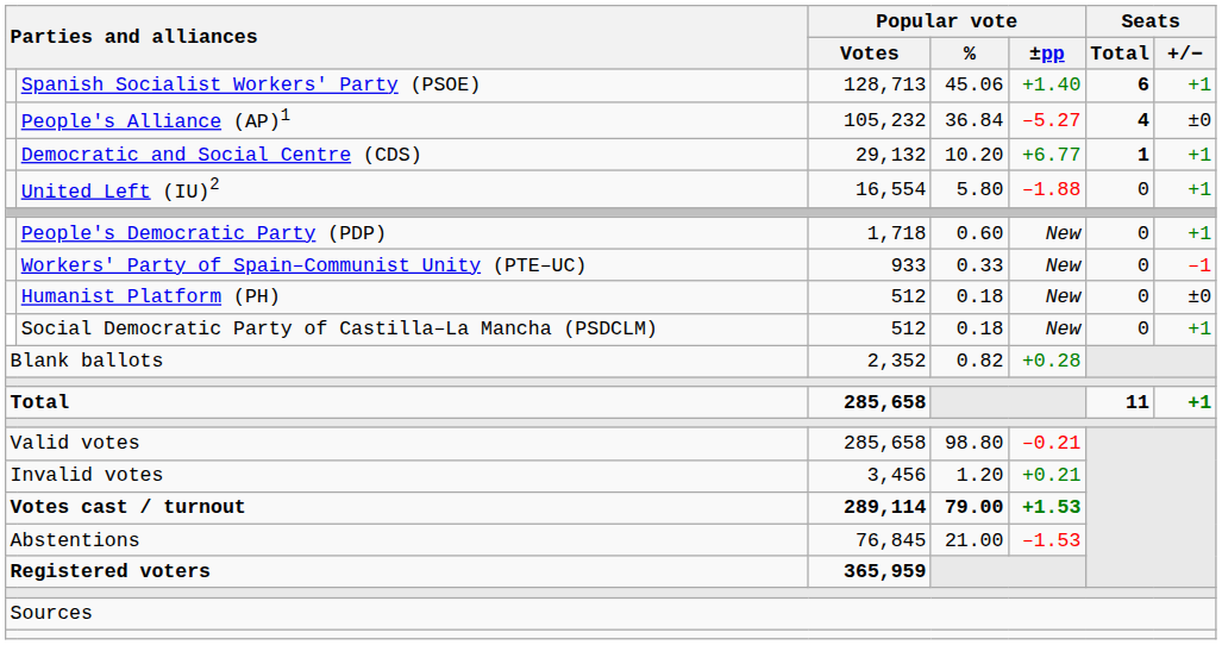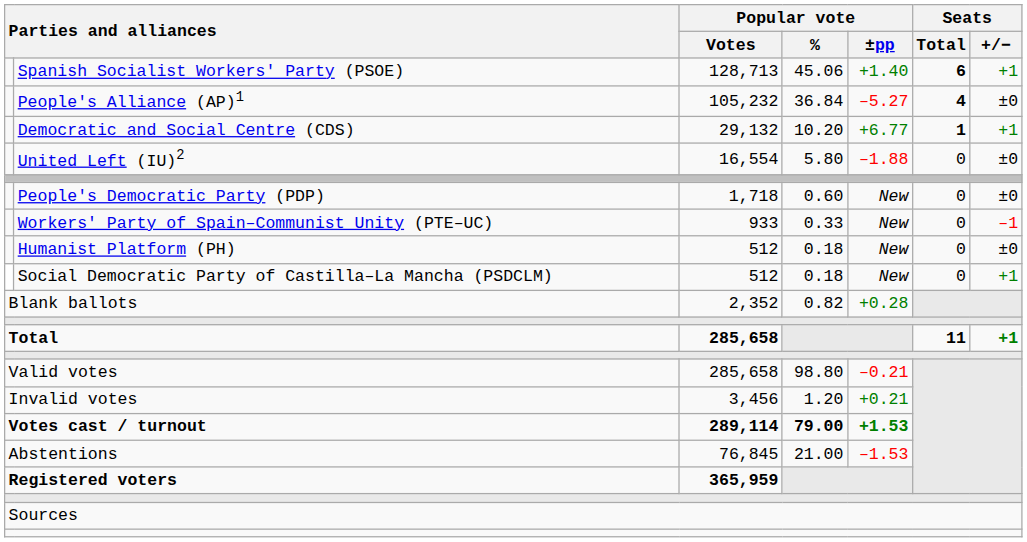United Left (IU)2 | Seats / +/−: +1 -> ±0
People's Democratic Party (PDP) | Seats / +/−: +1 -> ±0
